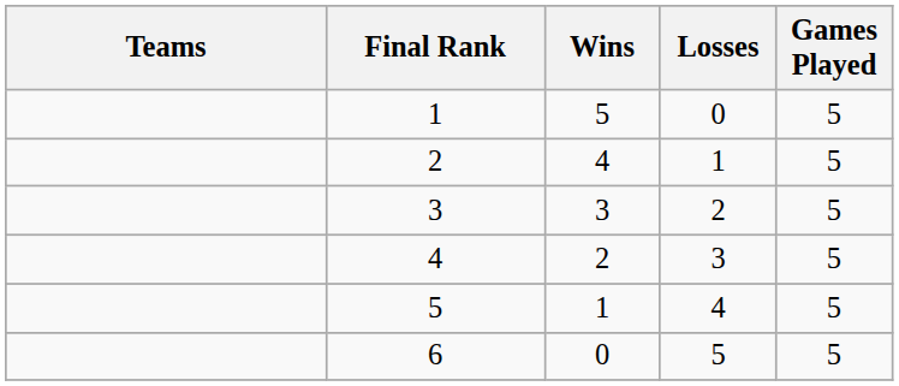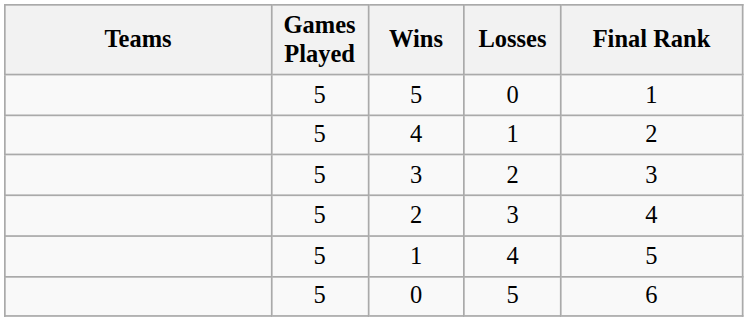columns swapped: Games Played <-> Final Rank
